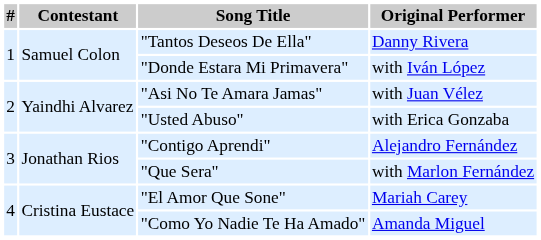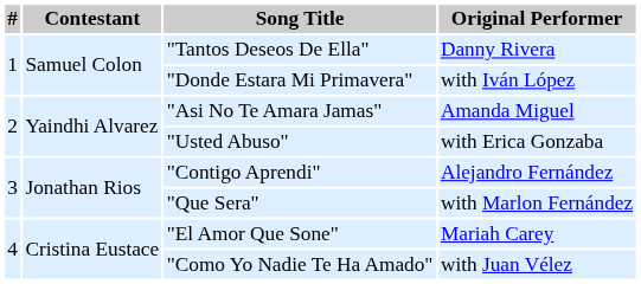"Asi No Te Amara Jamas" | Original Performer: with Juan Vélez -> Amanda Miguel
"Como Yo Nadie Te Ha Amado" | Original Performer: Amanda Miguel -> with Juan Vélez
